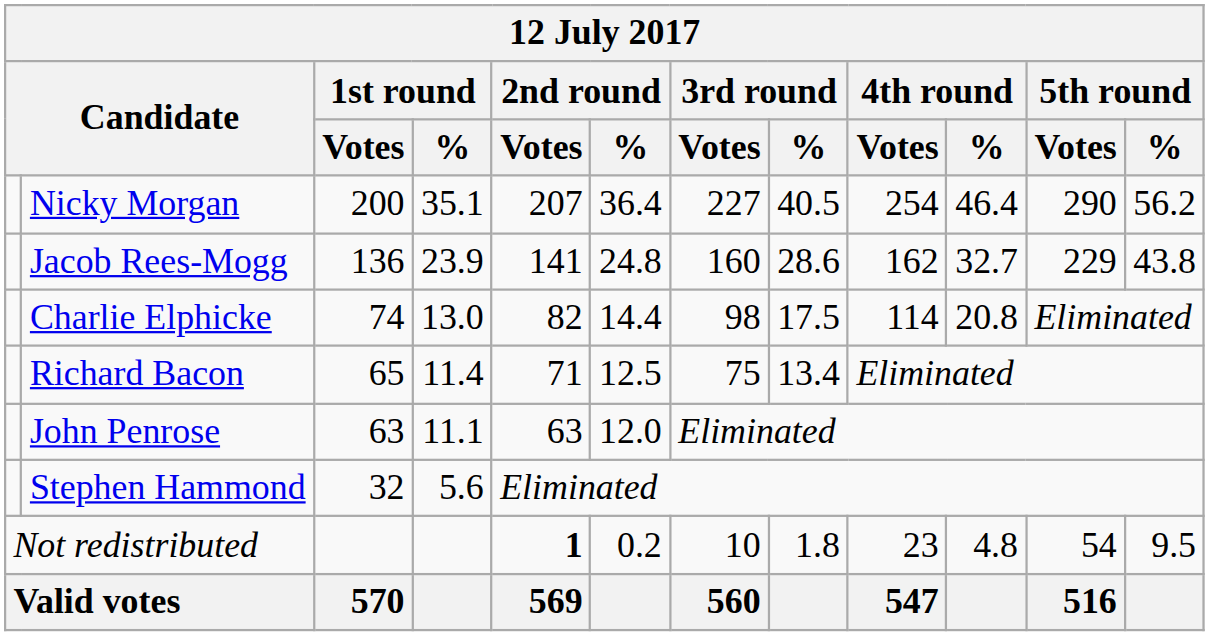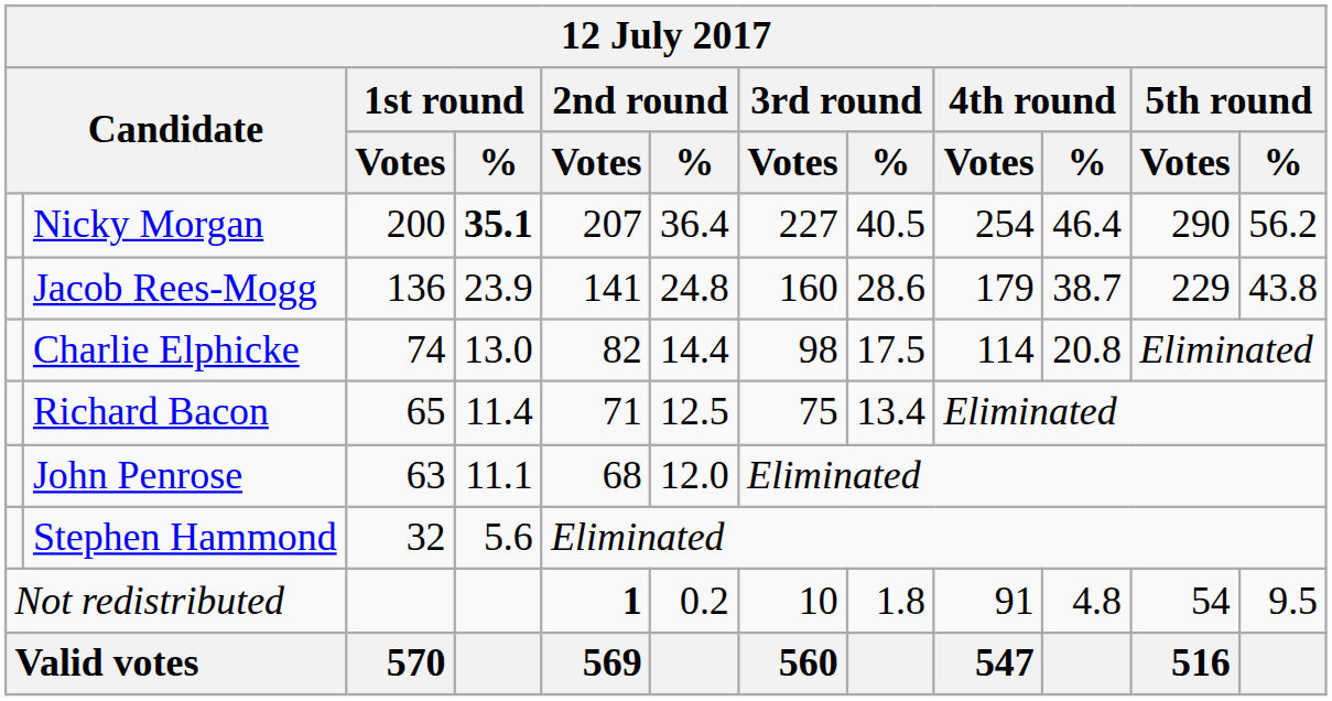Nicky Morgan | 1st round / %: normal -> bold
Jacob Rees-Mogg | 4th round / Votes: 162 -> 179
Jacob Rees-Mogg | 4th round / %: 32.7 -> 38.7
John Penrose | 2nd round / Votes: 63 -> 68
Not redistributed | 4th round / Votes: 23 -> 91
